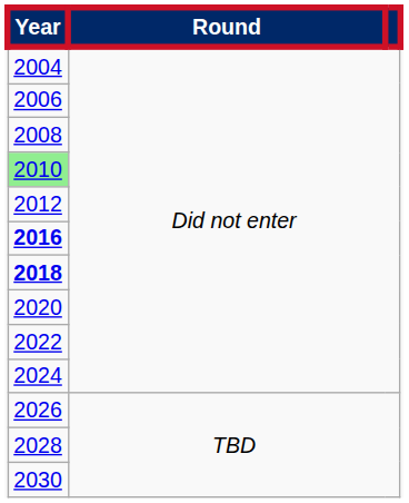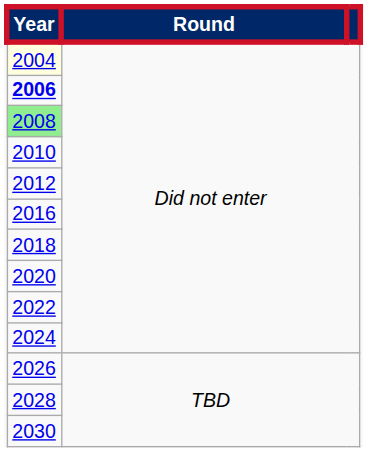2004 | Year: no background -> lightyellow background
2006 | Year: normal -> bold
2008 | Year: no background -> lightgreen background
2010 | Year: lightgreen background -> no background
2016 | Year: bold -> normal
2018 | Year: bold -> normal
